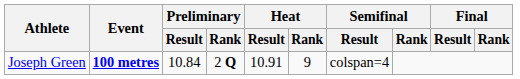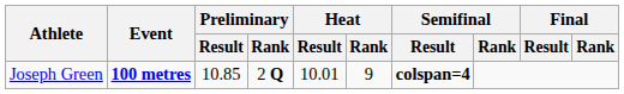Joseph Green | Preliminary / Result: 10.84 -> 10.85
Joseph Green | Heat / Result: 10.91 -> 10.01
Joseph Green | Semifinal / Result: normal -> bold
